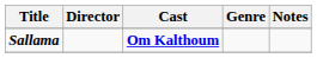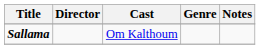Sallama | Cast: bold -> normal
